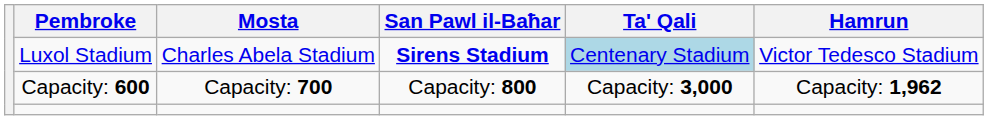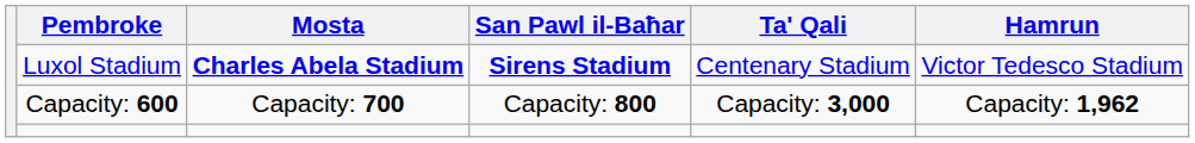Luxol Stadium | Mosta: normal -> bold
Luxol Stadium | Ta' Qali: lightblue background -> no background
